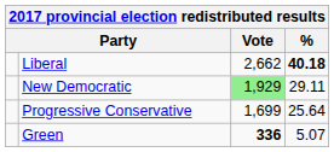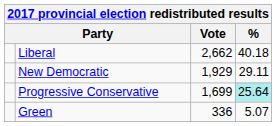Liberal | %: bold -> normal
New Democratic | Vote: lightgreen background -> no background
Progressive Conservative | %: no background -> paleturquoise background
Green | Vote: bold -> normal
